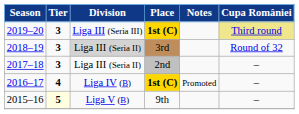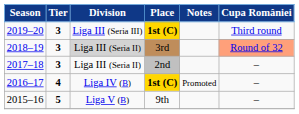2019–20 | Cupa României: khaki background -> no background
2018–19 | Cupa României: no background -> lightsalmon background
2015–16 | Tier: lightyellow background -> no background
